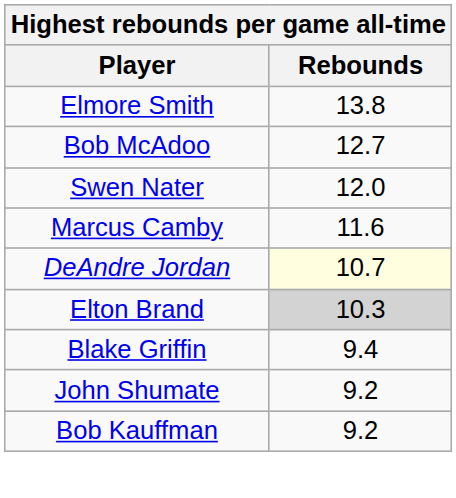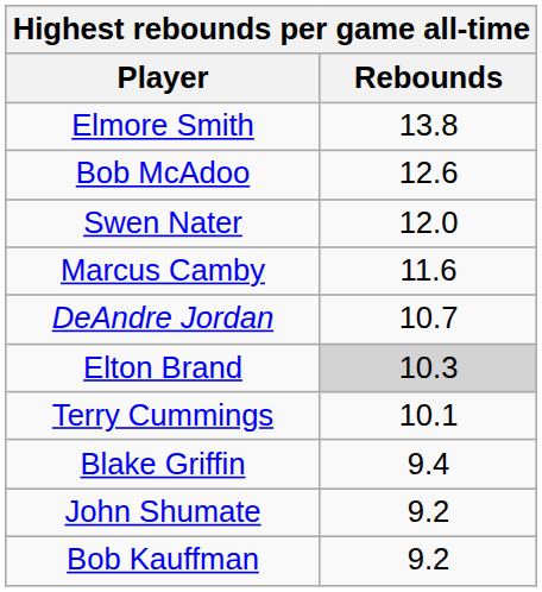Bob McAdoo | Rebounds: 12.7 -> 12.6
DeAndre Jordan | Rebounds: lightyellow background -> no background
+ row: Terry Cummings | 10.1
